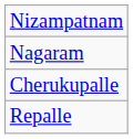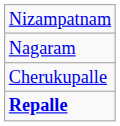row 4 | column 1: normal -> bold
